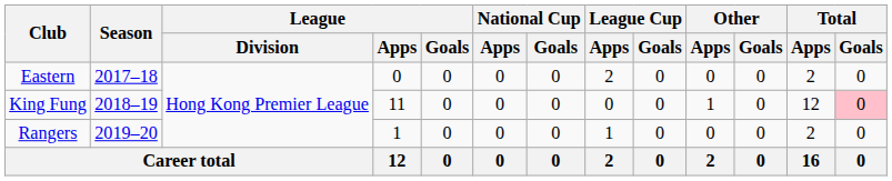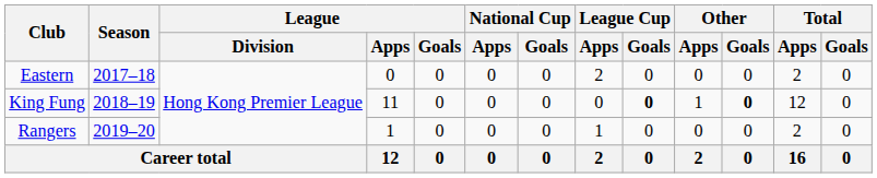King Fung | League Cup / Goals: normal -> bold
King Fung | Other / Goals: normal -> bold
King Fung | Total / Goals: pink background -> no background
